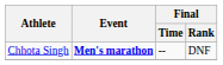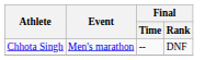Chhota Singh | Event: bold -> normal
